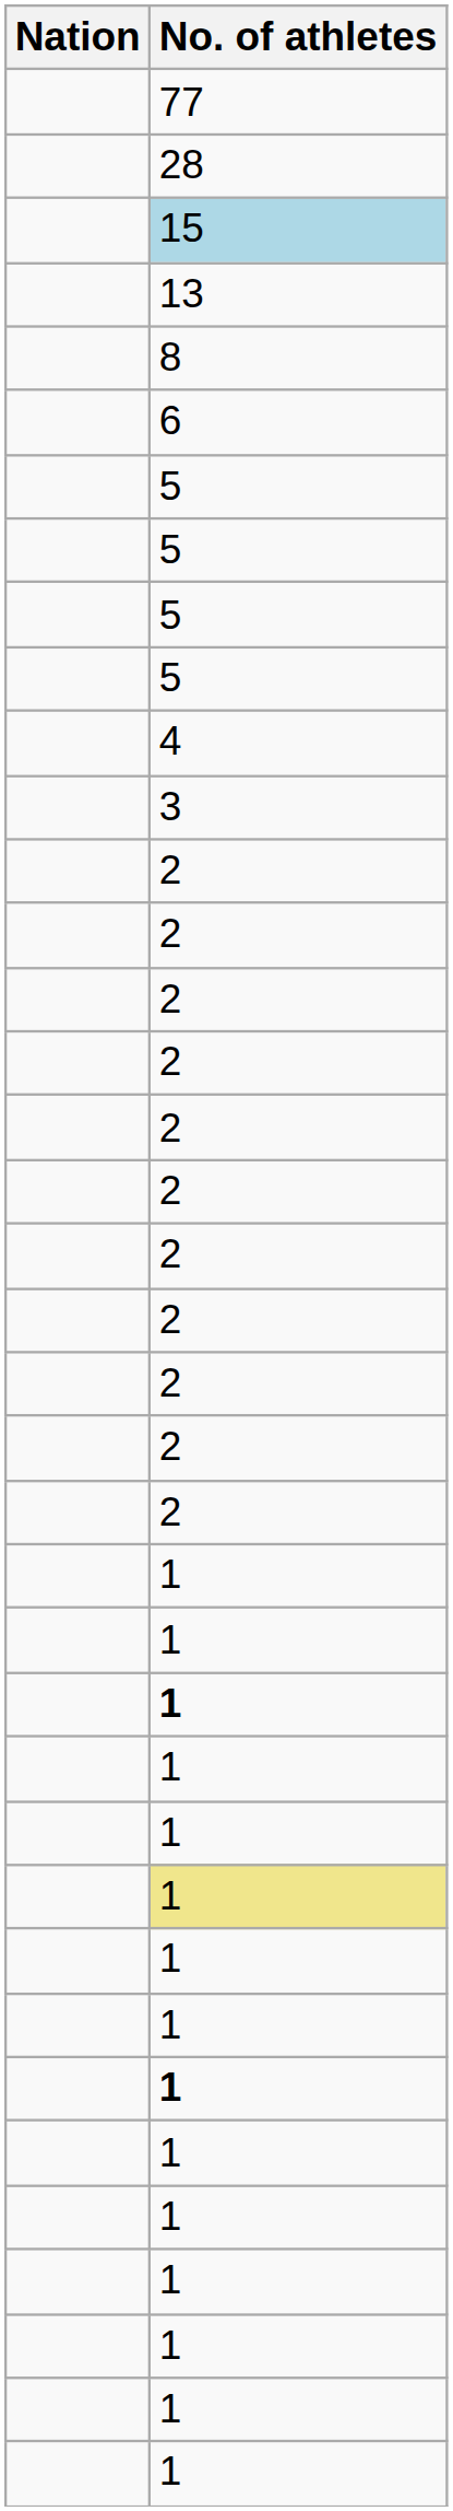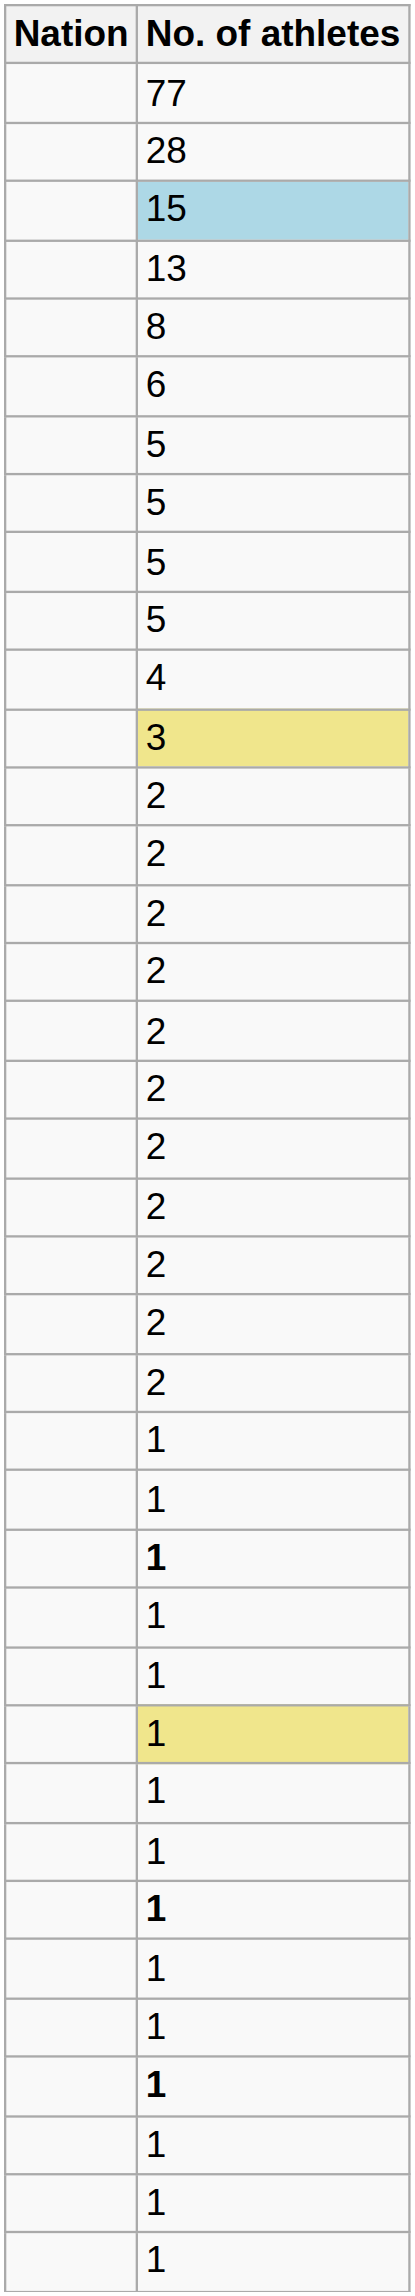row 13 | No. of athletes: no background -> khaki background
row 36 | No. of athletes: normal -> bold
